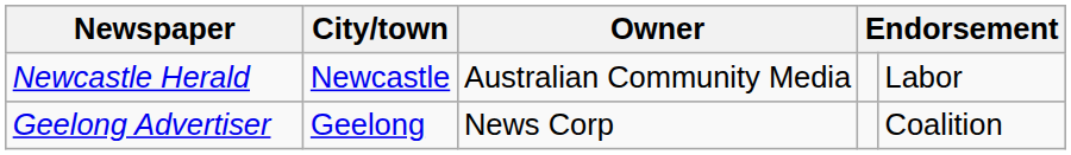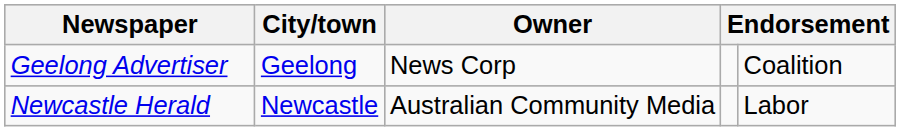rows swapped: Geelong Advertiser <-> Newcastle Herald
